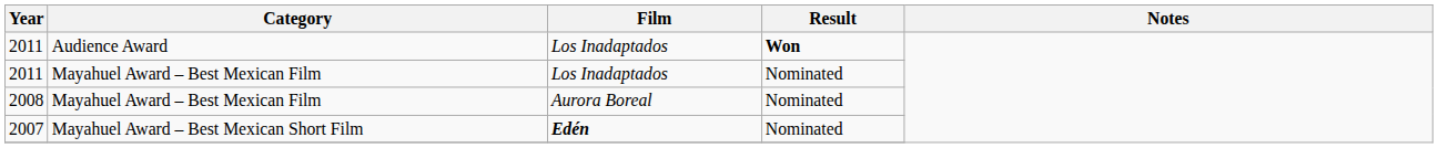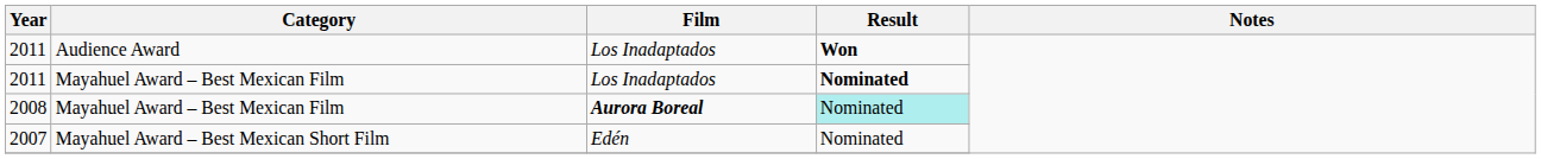2011 / Mayahuel Award – Best Mexican Film | Result: normal -> bold
2008 | Film: normal -> bold
2008 | Result: no background -> paleturquoise background
2007 | Film: bold -> normal
